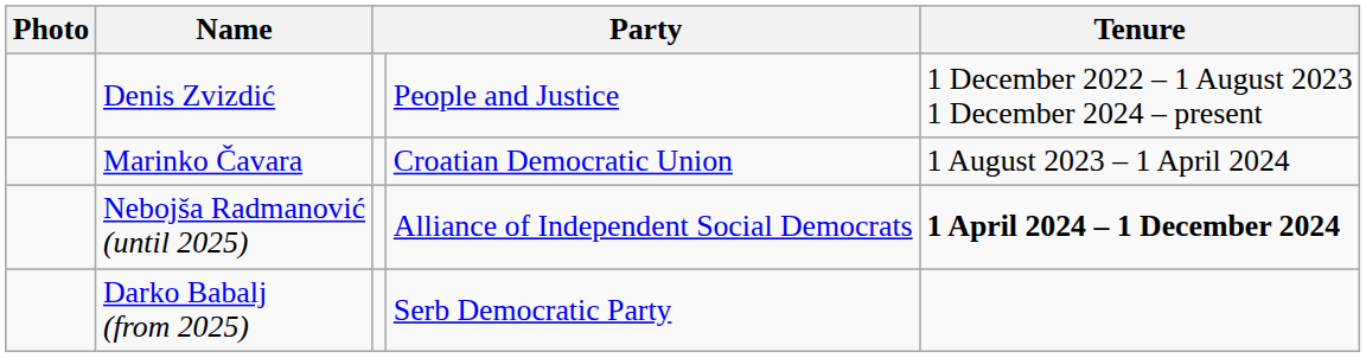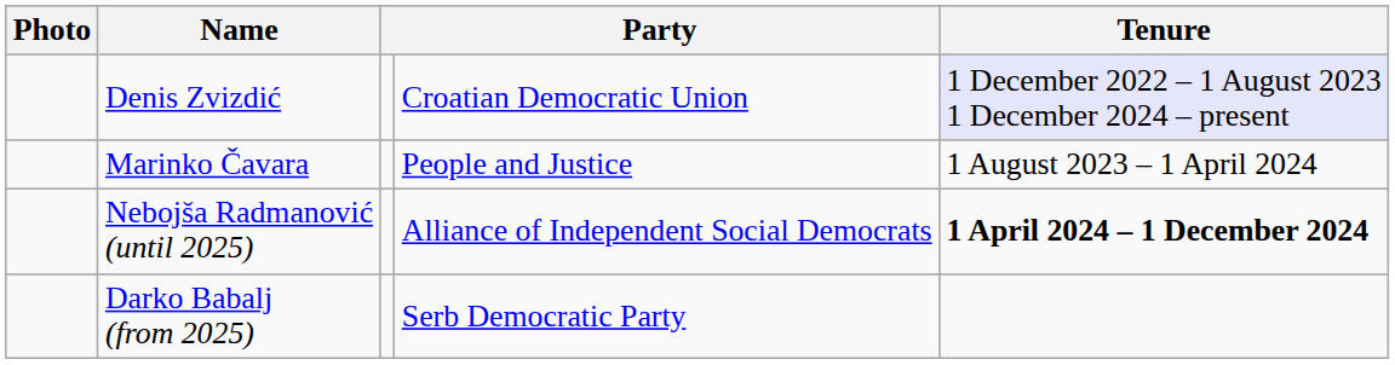Denis Zvizdić | column 4: People and Justice -> Croatian Democratic Union
Denis Zvizdić | Tenure: no background -> lavender background
Marinko Čavara | column 4: Croatian Democratic Union -> People and Justice
